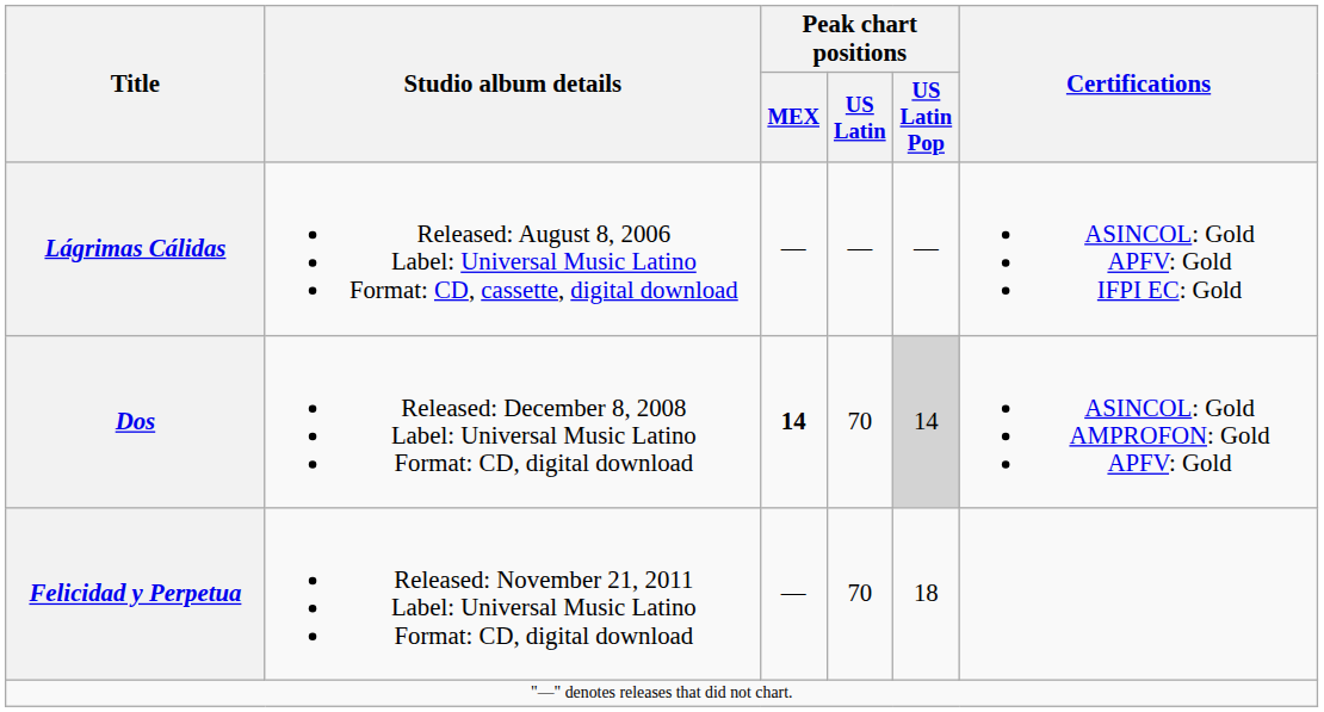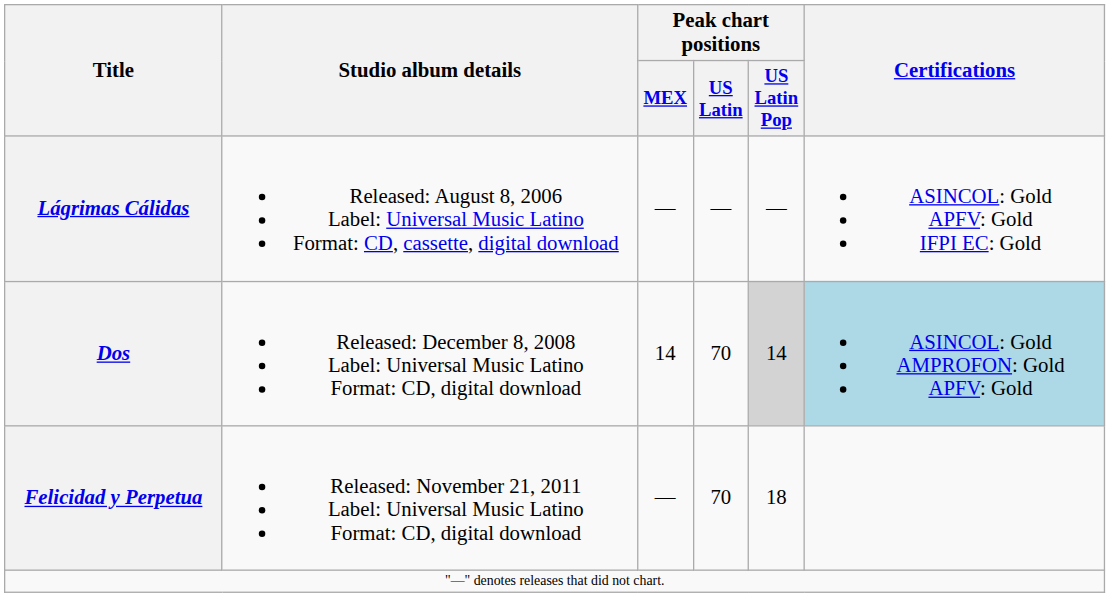Dos | Peak chart positions / MEX: bold -> normal
Dos | Certifications: no background -> lightblue background
